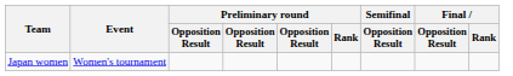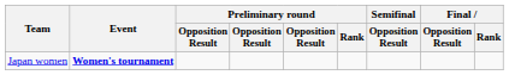Japan women | Event: normal -> bold
